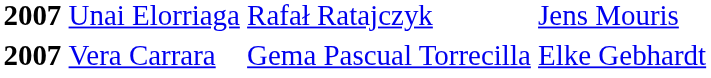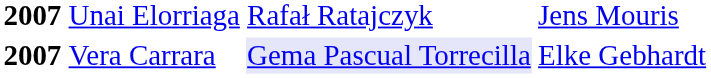2007 / Vera Carrara | column 3: no background -> lavender background
